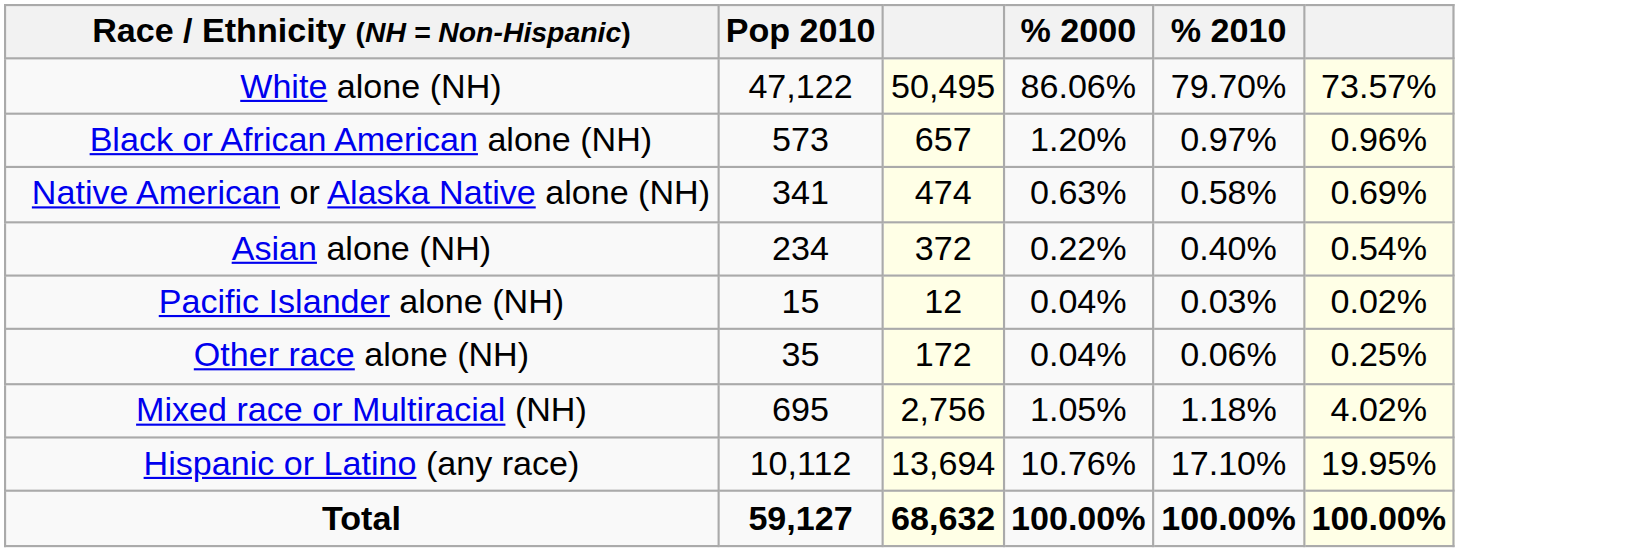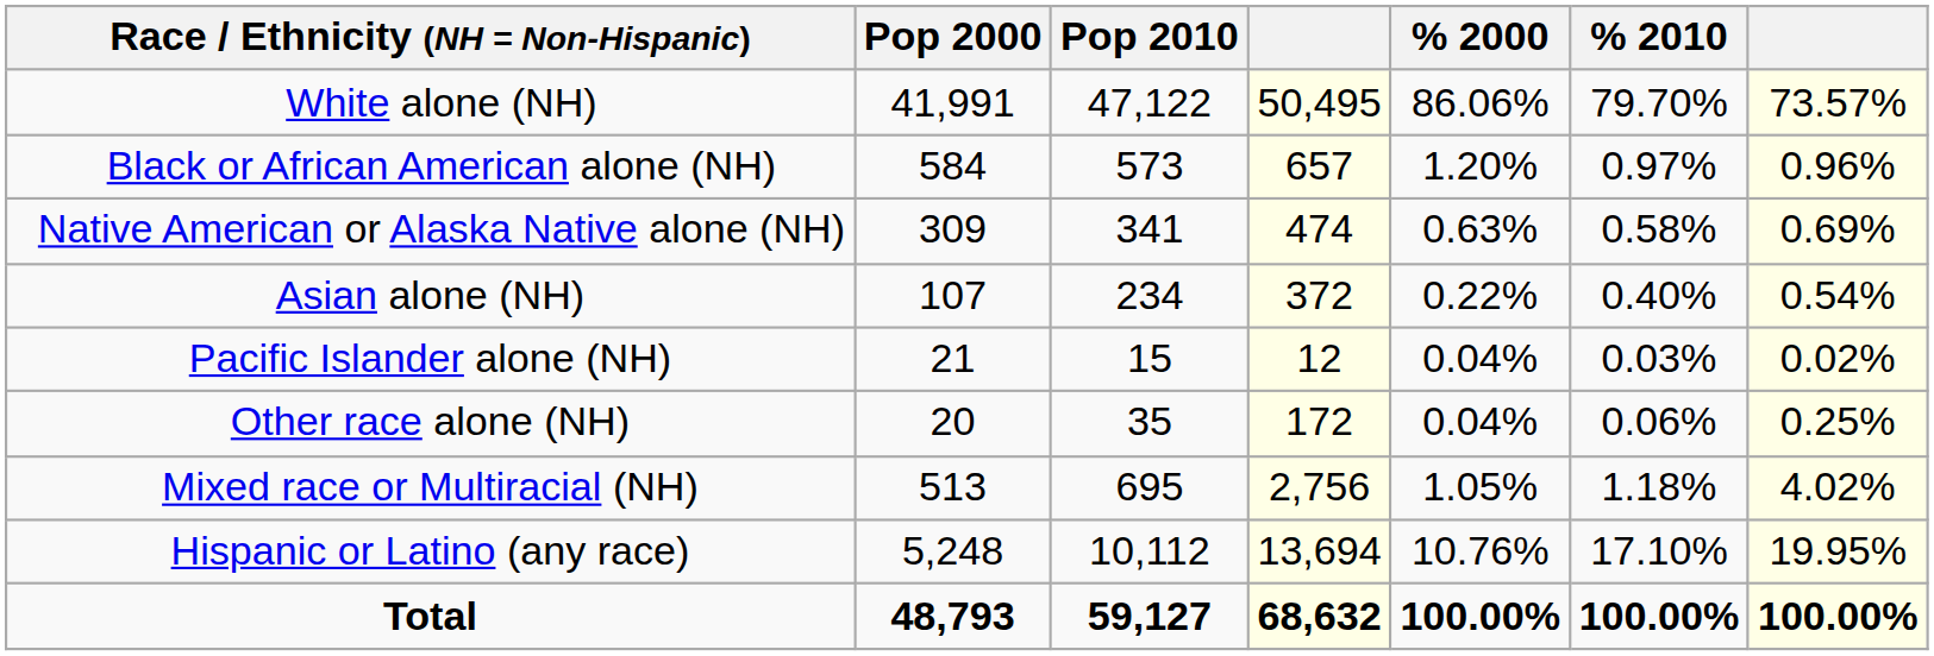+ column: Pop 2000 | 41,991 | 584 | 309 | 107 | 21 | 20 | 513 | 5,248 | 48,793
